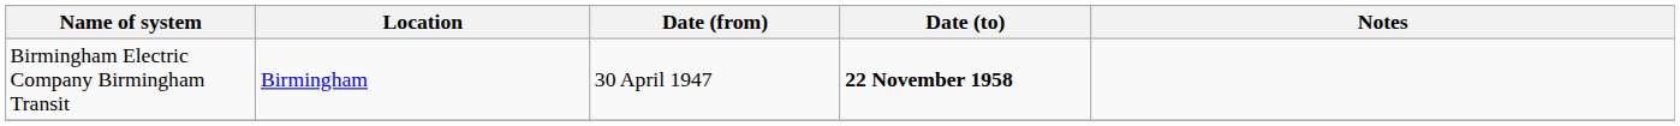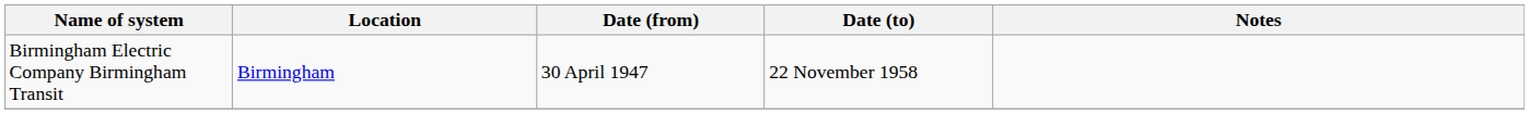Birmingham Electric Company Birmingham Transit | Date (to): bold -> normal
